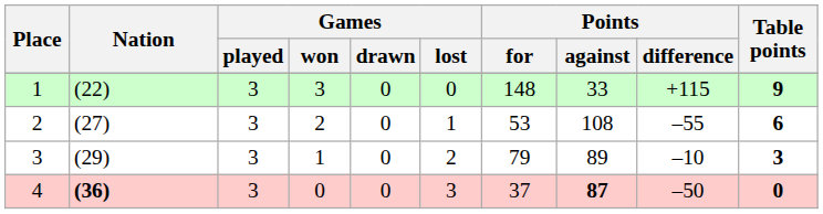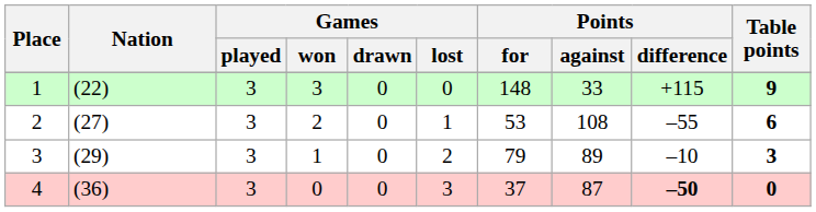4 | Nation: bold -> normal
4 | Points / against: bold -> normal
4 | Points / difference: normal -> bold
